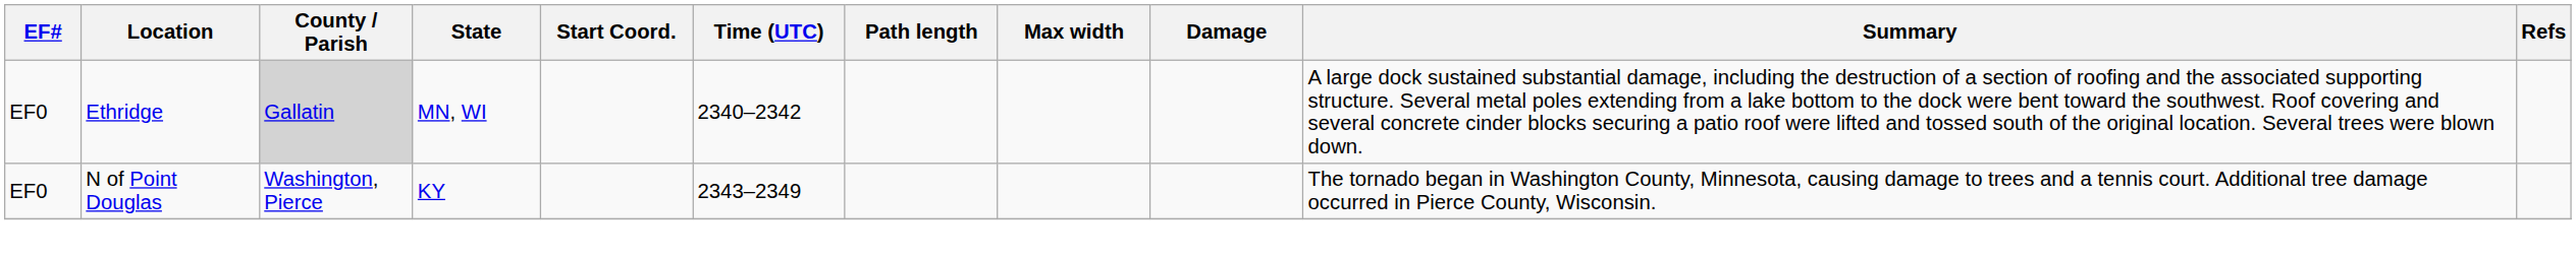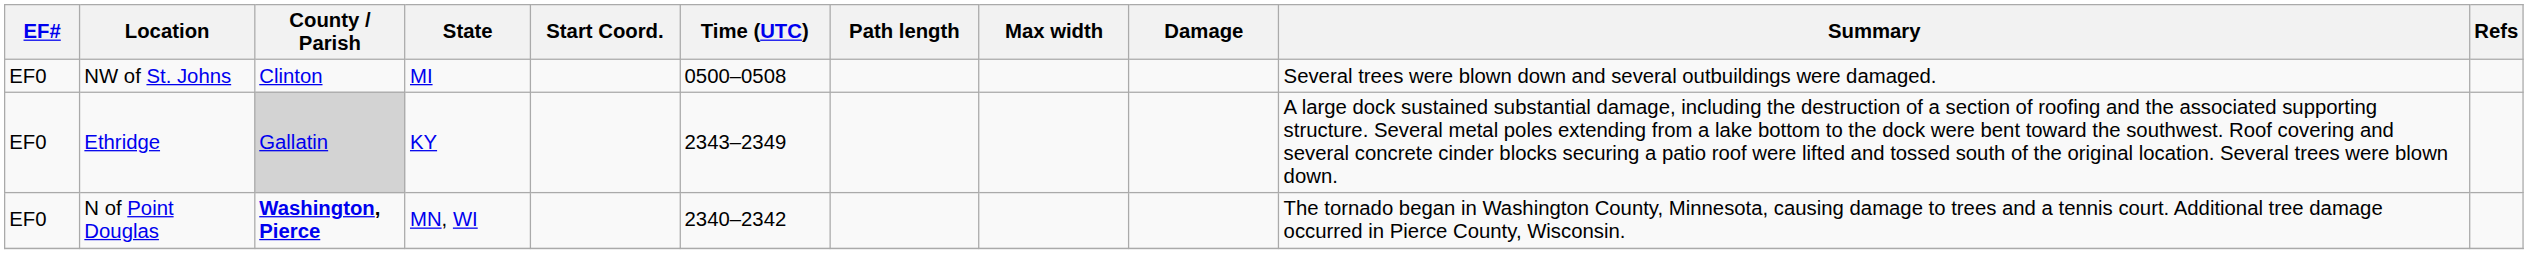+ row: EF0 | NW of St. Johns | Clinton | MI | 0500–0508 | Several trees were blown down and several outbuildings were damaged.
Ethridge | State: MN, WI -> KY
Ethridge | Time (UTC): 2340–2342 -> 2343–2349
N of Point Douglas | County / Parish: normal -> bold
N of Point Douglas | State: KY -> MN, WI
N of Point Douglas | Time (UTC): 2343–2349 -> 2340–2342
